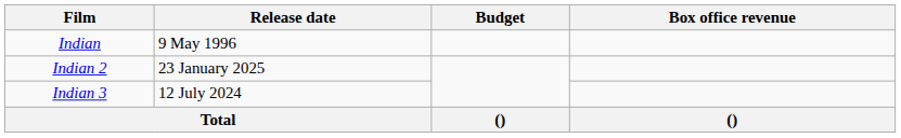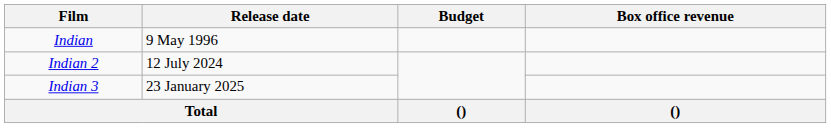Indian 2 | Release date: 23 January 2025 -> 12 July 2024
Indian 3 | Release date: 12 July 2024 -> 23 January 2025
